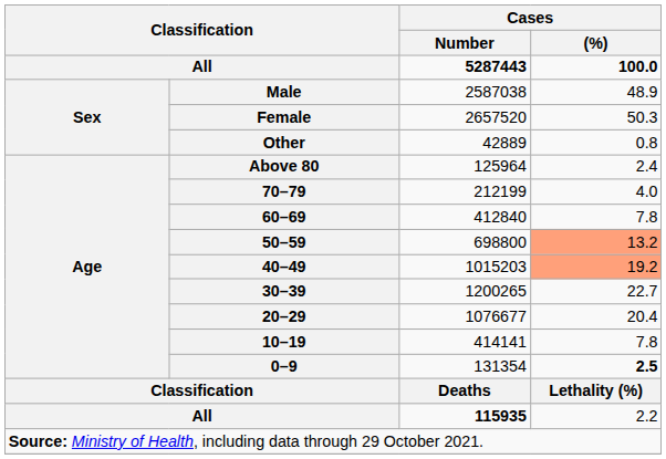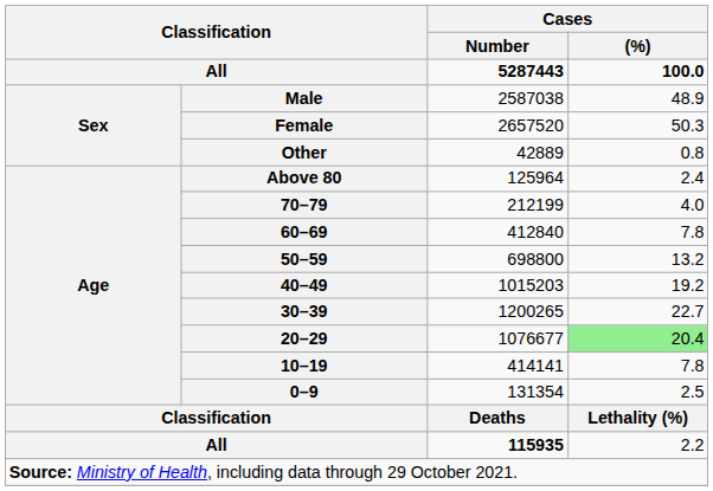50–59 | Cases / (%): lightsalmon background -> no background
40–49 | Cases / (%): lightsalmon background -> no background
20–29 | Cases / (%): no background -> lightgreen background
0–9 | Cases / (%): bold -> normal
